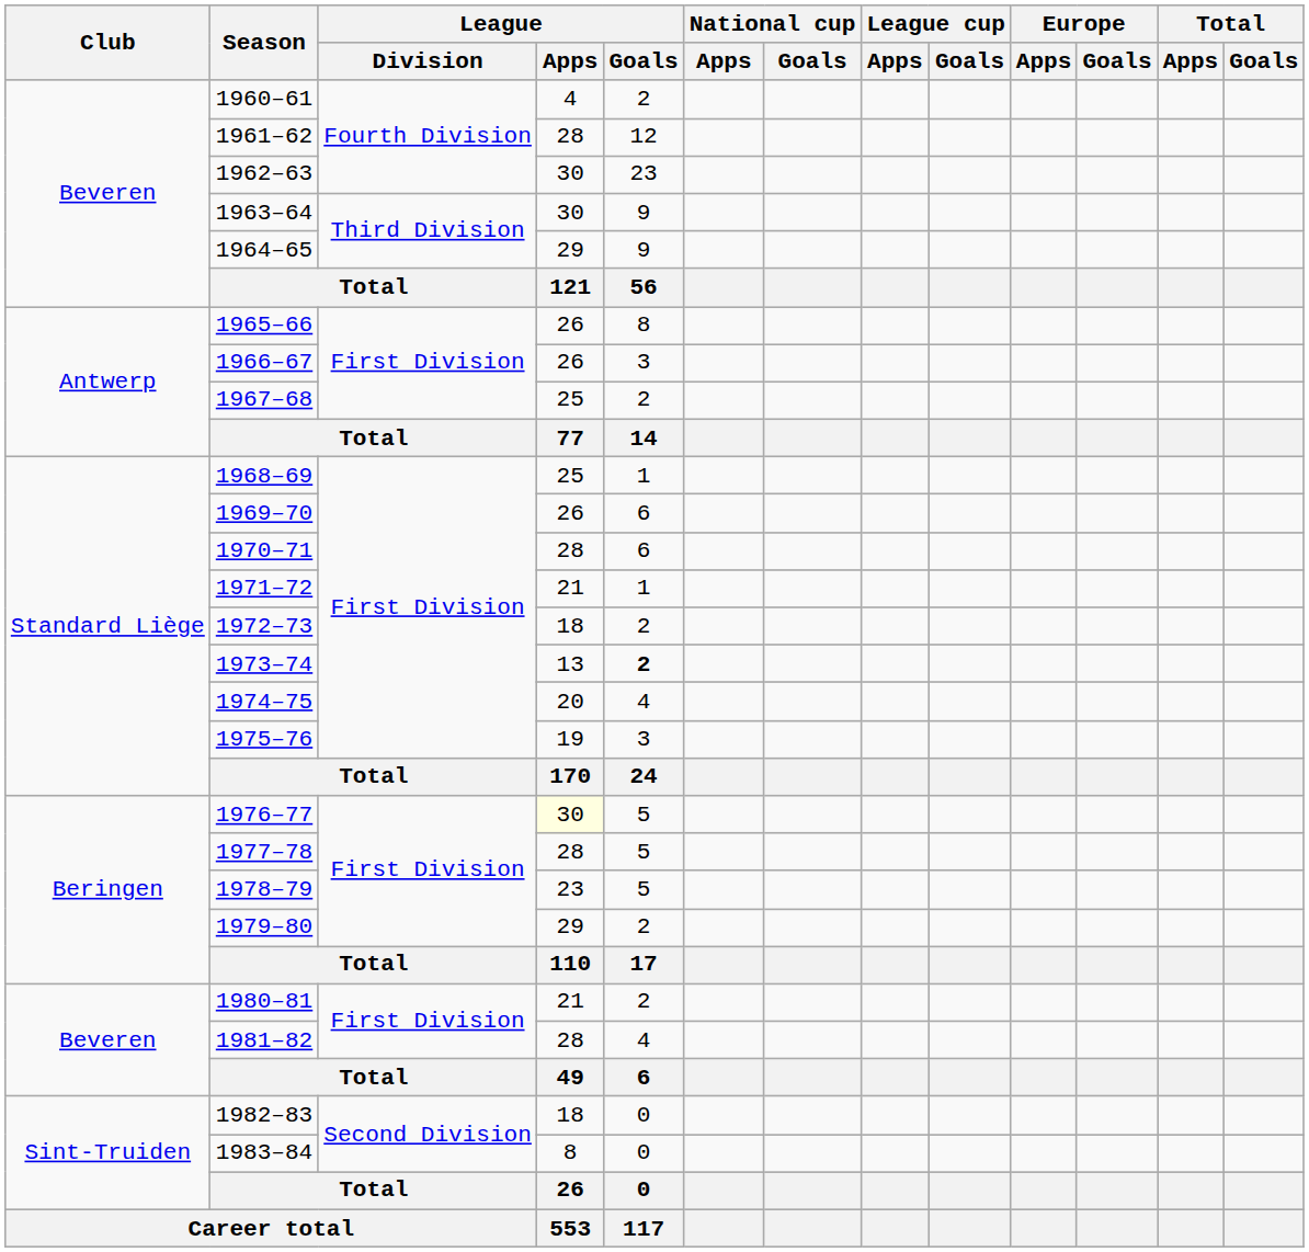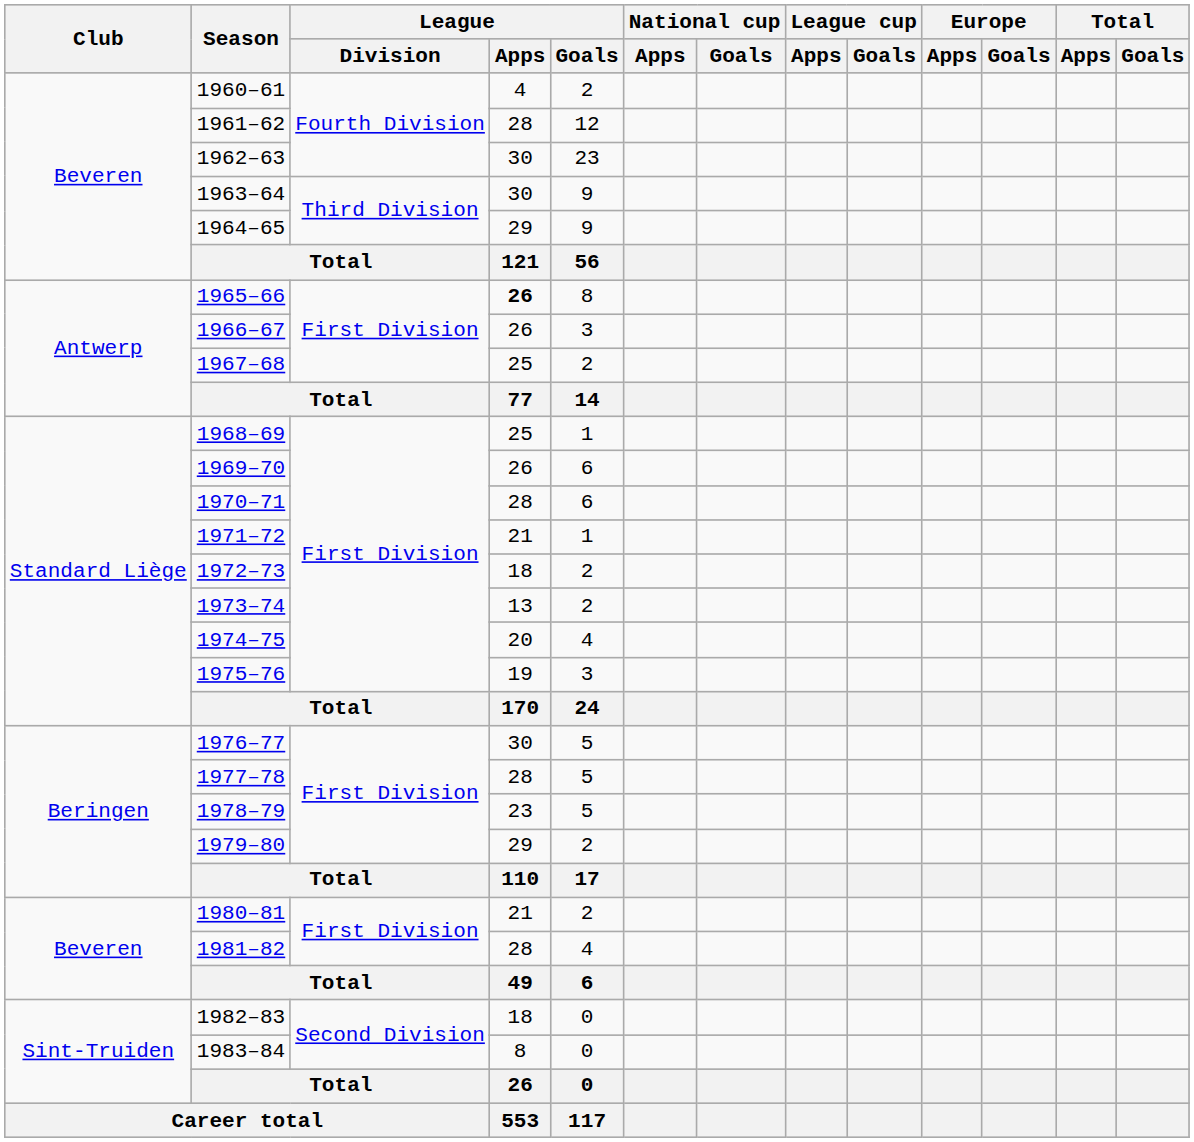1965–66 | League / Apps: normal -> bold
1973–74 | League / Goals: bold -> normal
1976–77 | League / Apps: lightyellow background -> no background
